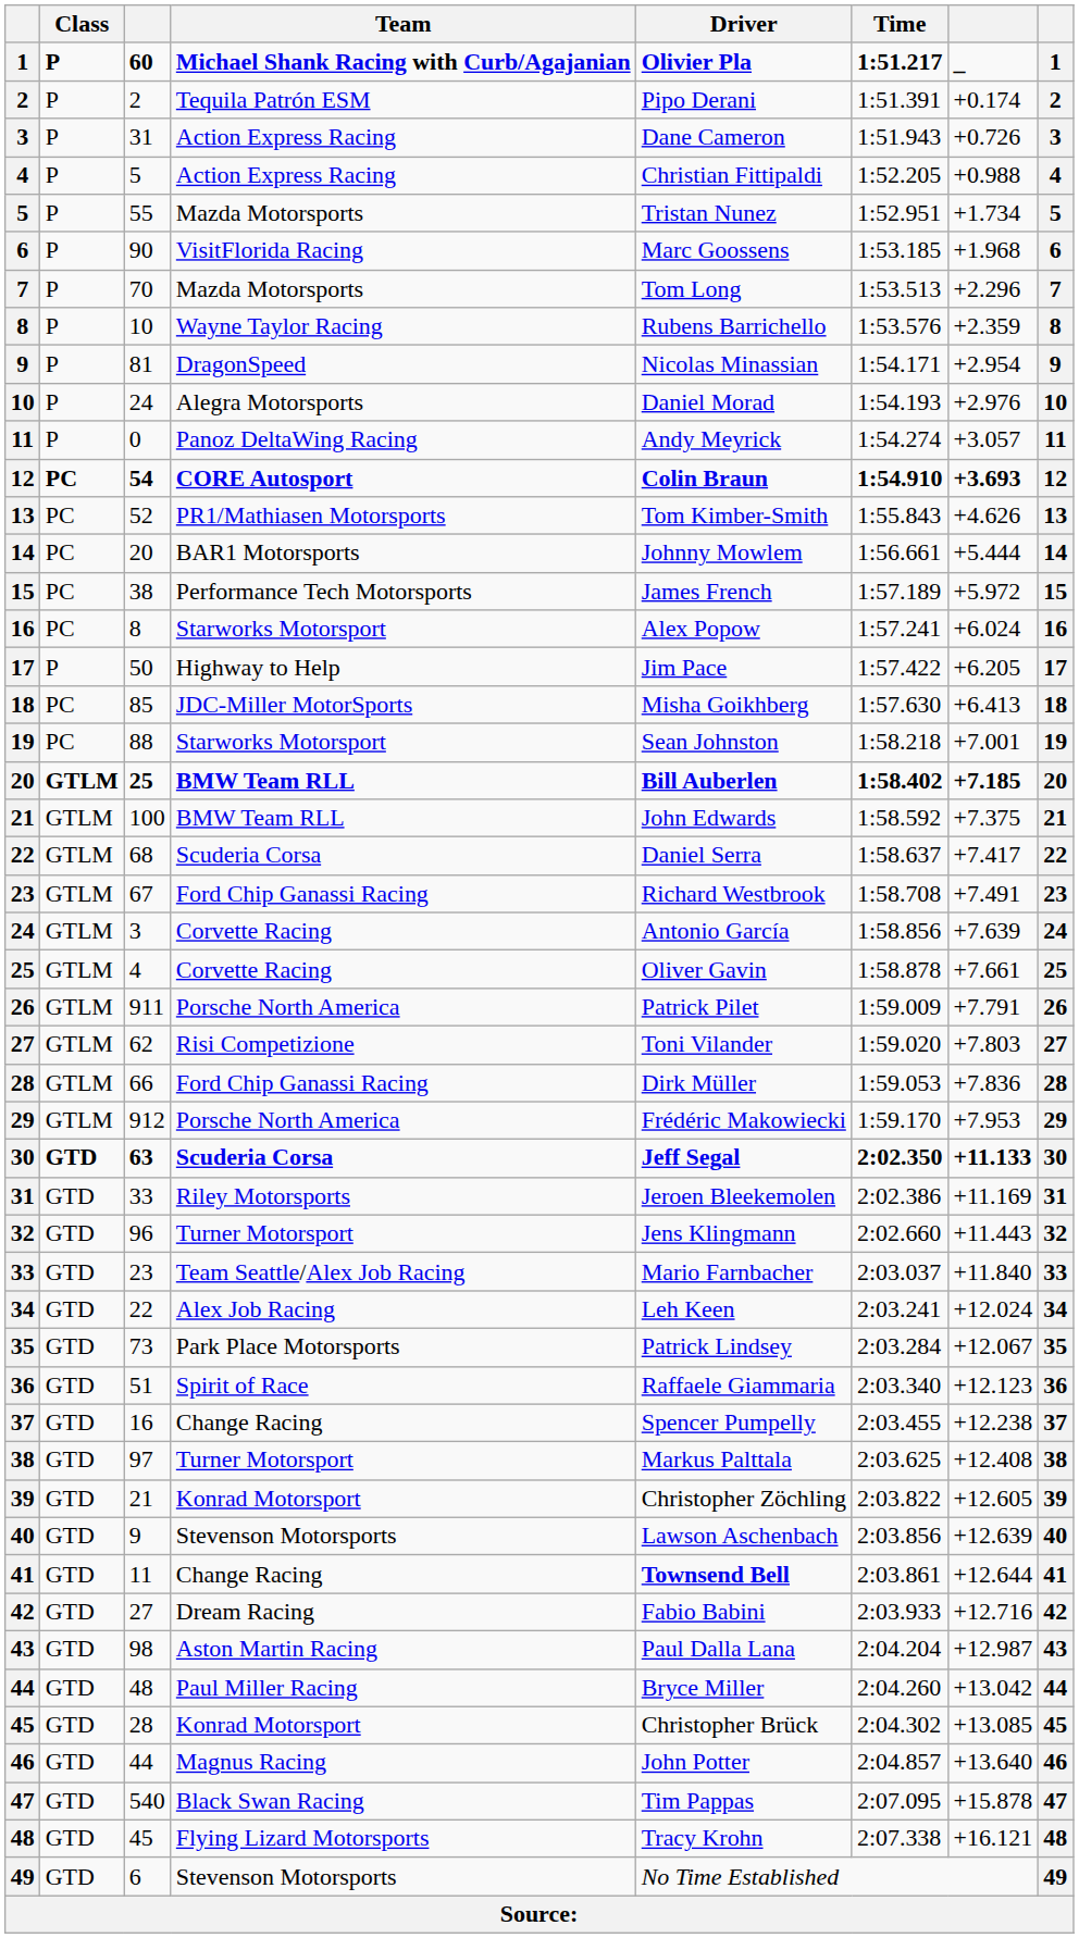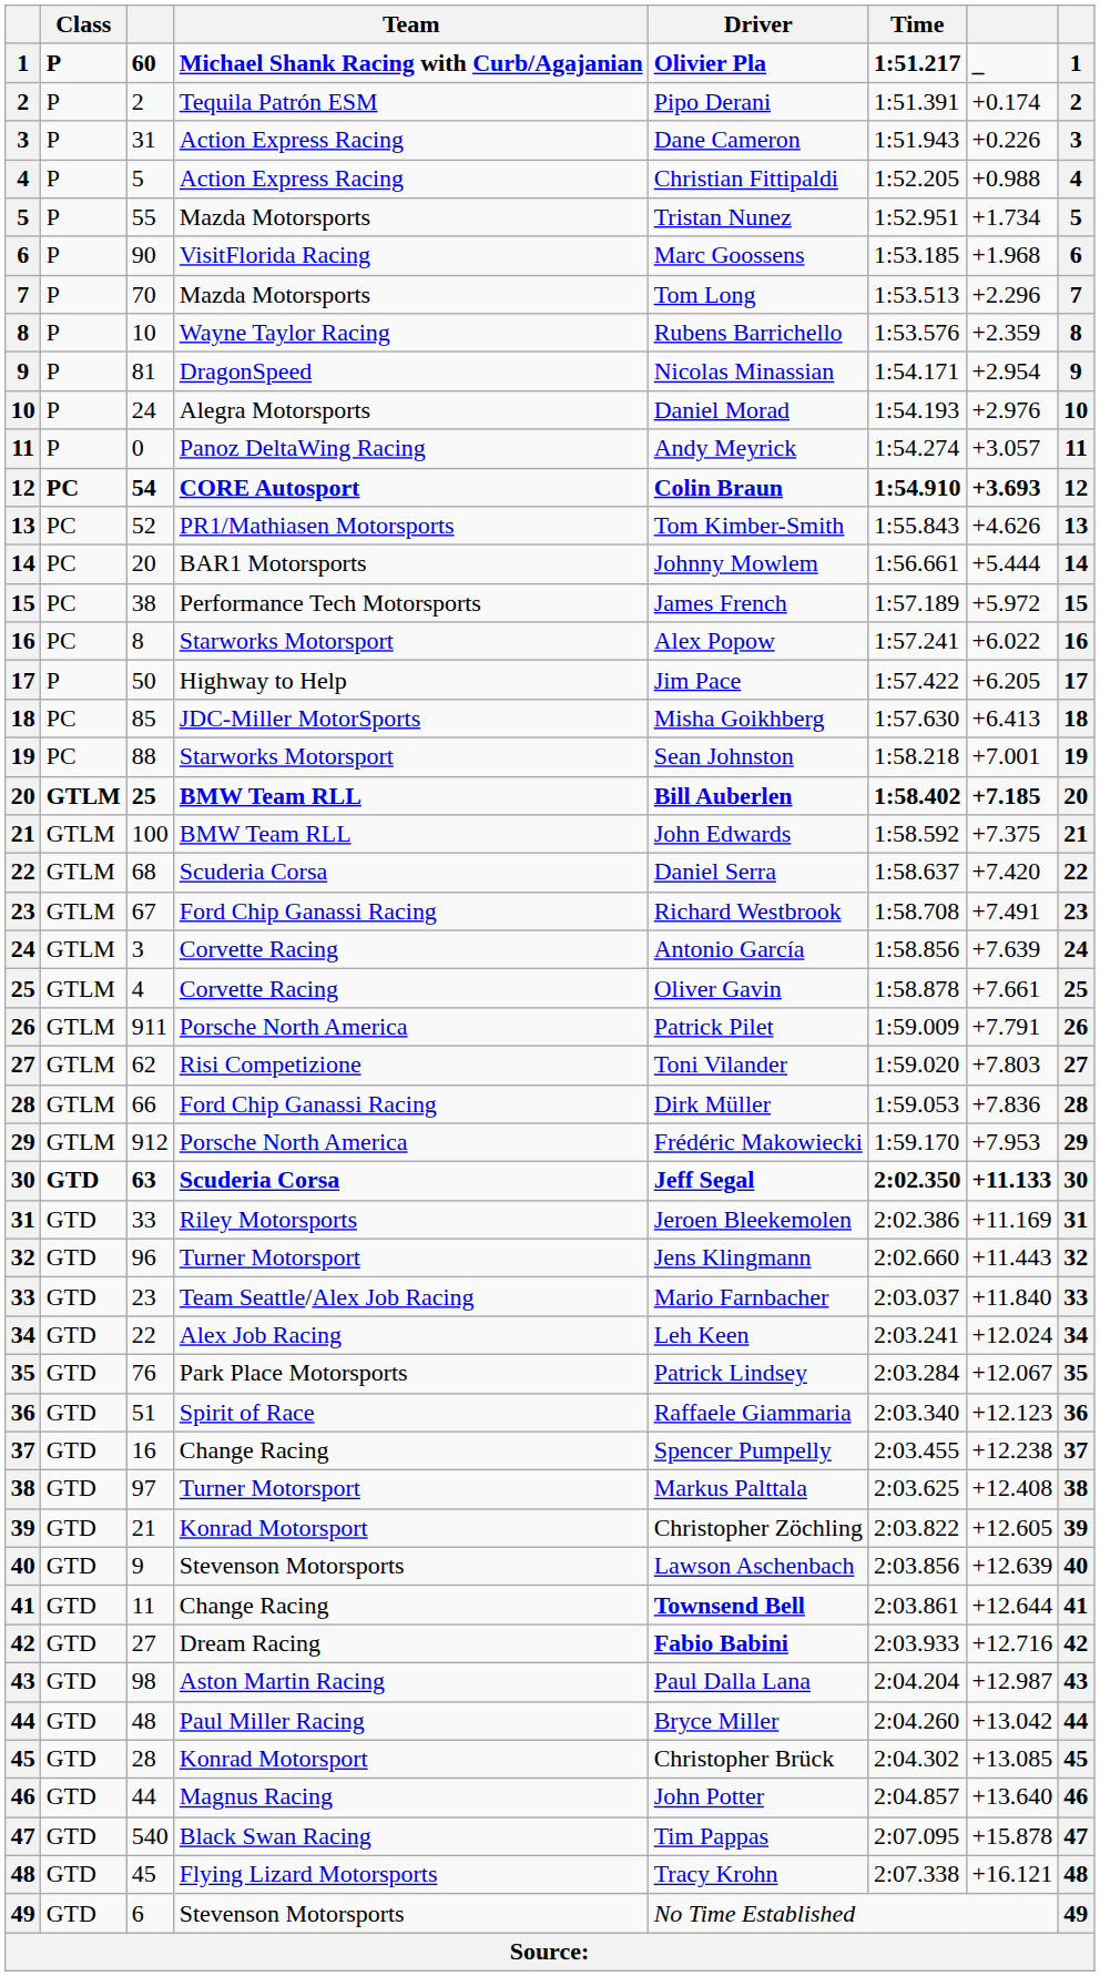row 4 | column 7: +0.726 -> +0.226
row 17 | column 7: +6.024 -> +6.022
row 23 | column 7: +7.417 -> +7.420
row 36 | column 3: 73 -> 76
row 43 | Driver: normal -> bold
